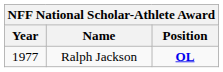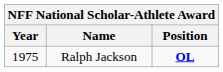Ralph Jackson | Year: 1977 -> 1975
